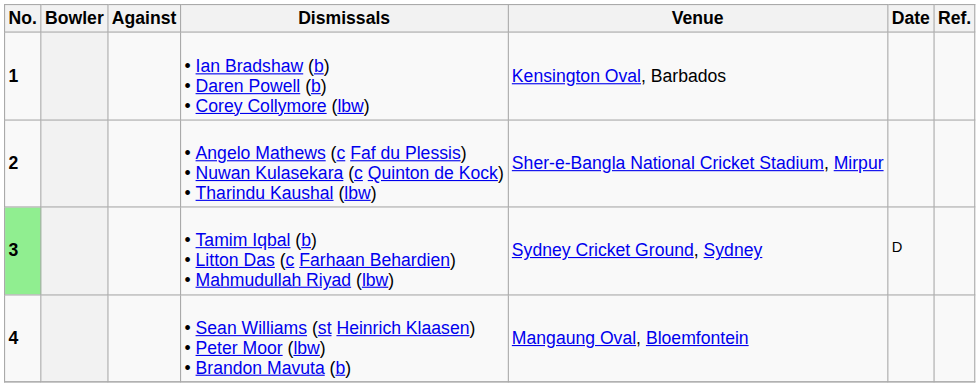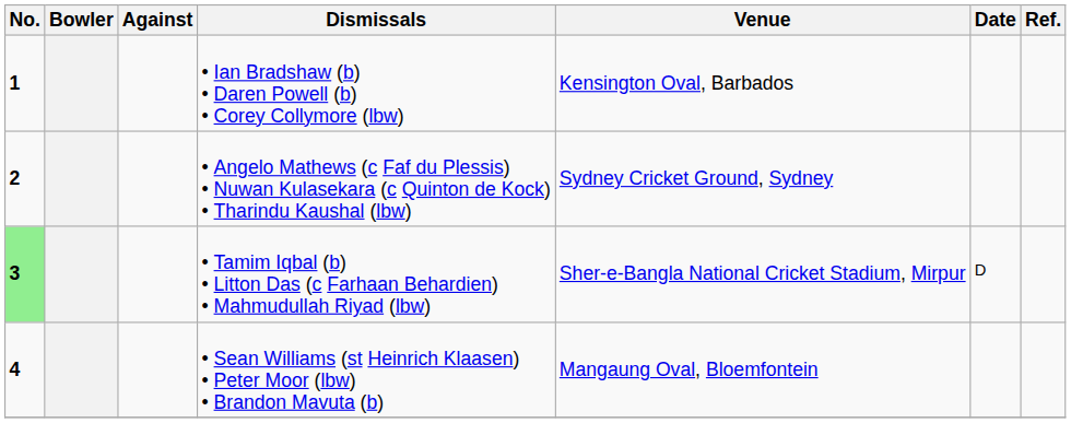row 3 | Venue: Sher-e-Bangla National Cricket Stadium, Mirpur -> Sydney Cricket Ground, Sydney
row 4 | Venue: Sydney Cricket Ground, Sydney -> Sher-e-Bangla National Cricket Stadium, Mirpur
